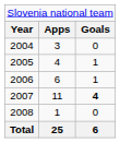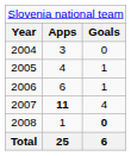2007 | column 2: normal -> bold
2007 | column 3: bold -> normal
2008 | column 3: normal -> bold
